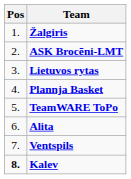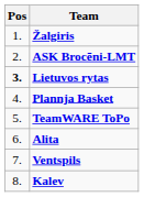Lietuvos rytas | Pos: normal -> bold
Kalev | Pos: bold -> normal
